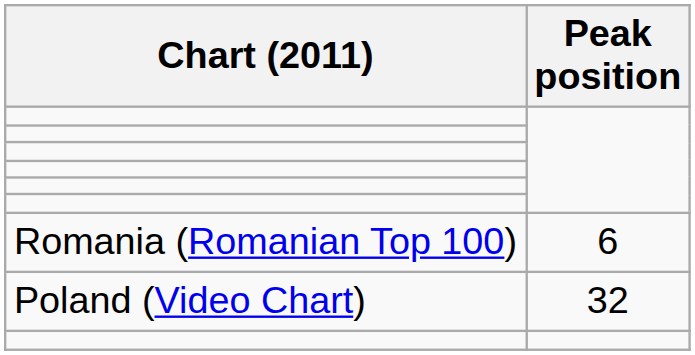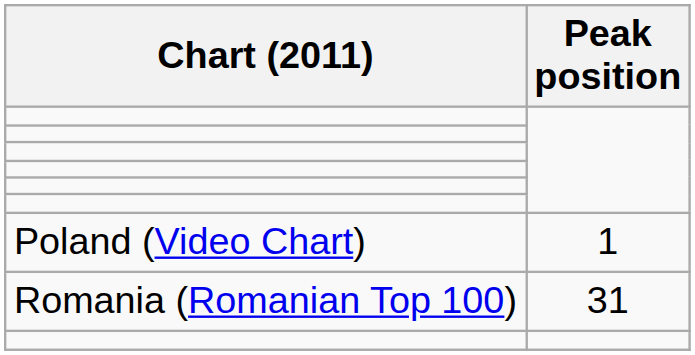row 8 | Chart (2011): Romania (Romanian Top 100) -> Poland (Video Chart)
row 8 | Peak position: 6 -> 1
row 9 | Chart (2011): Poland (Video Chart) -> Romania (Romanian Top 100)
row 9 | Peak position: 32 -> 31
